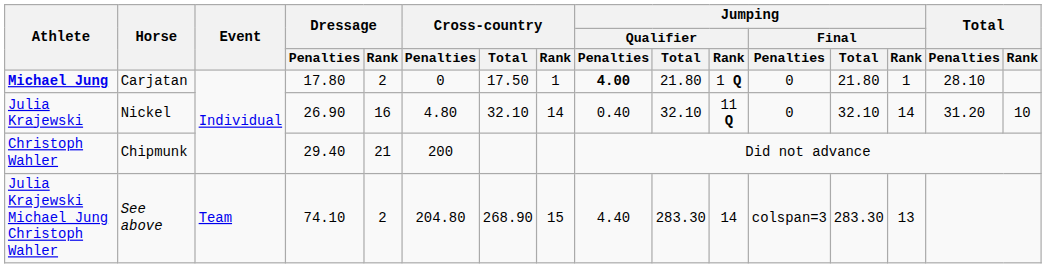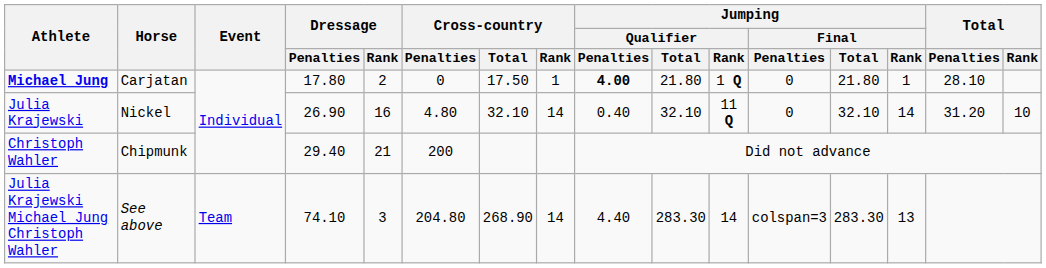Julia Krajewski Michael Jung Christoph Wahler | Dressage / Rank: 2 -> 3
Julia Krajewski Michael Jung Christoph Wahler | Cross-country / Rank: 15 -> 14
